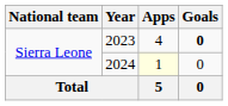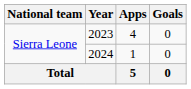2023 | Goals: bold -> normal
2024 | Apps: lightyellow background -> no background
